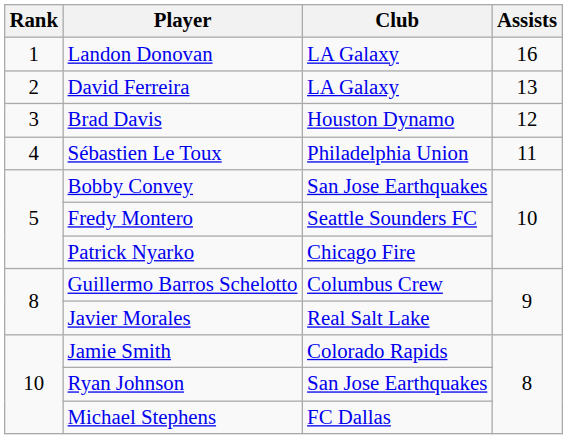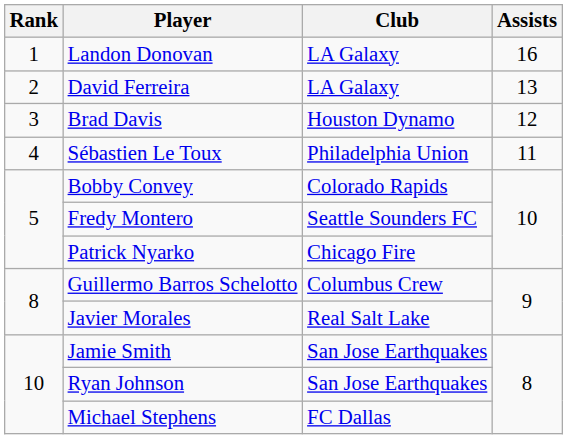Bobby Convey | Club: San Jose Earthquakes -> Colorado Rapids
Jamie Smith | Club: Colorado Rapids -> San Jose Earthquakes
